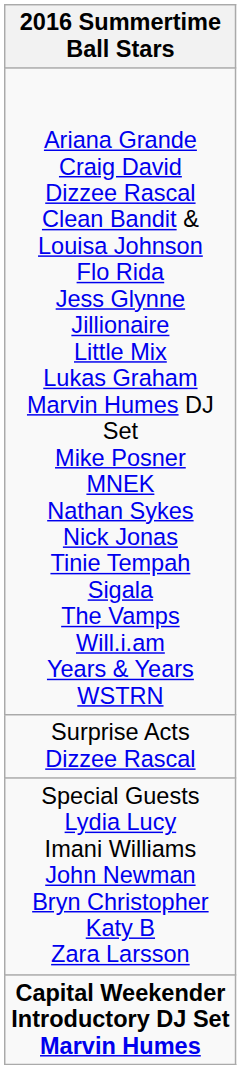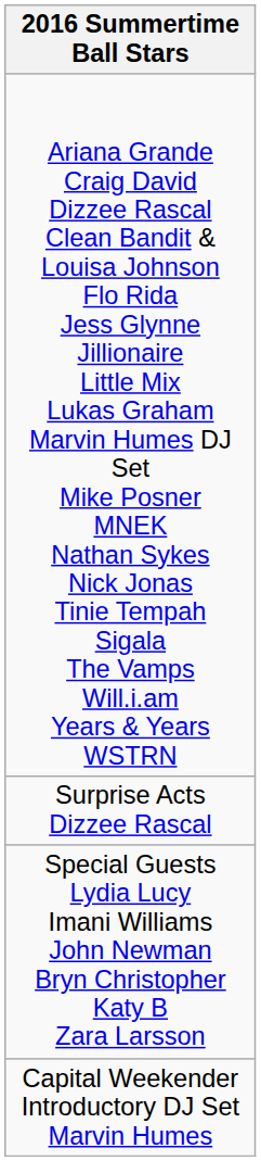row 5 | column 1: bold -> normal
